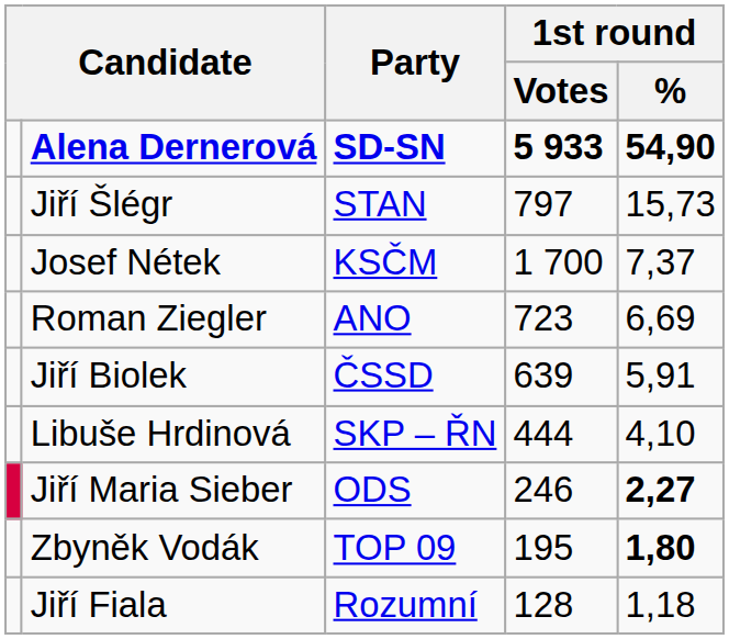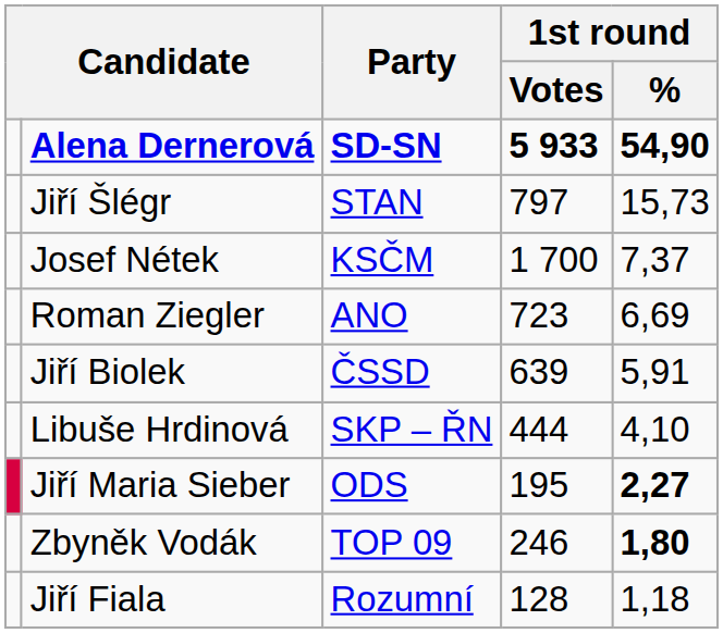Jiří Maria Sieber | 1st round / Votes: 246 -> 195
Zbyněk Vodák | 1st round / Votes: 195 -> 246
